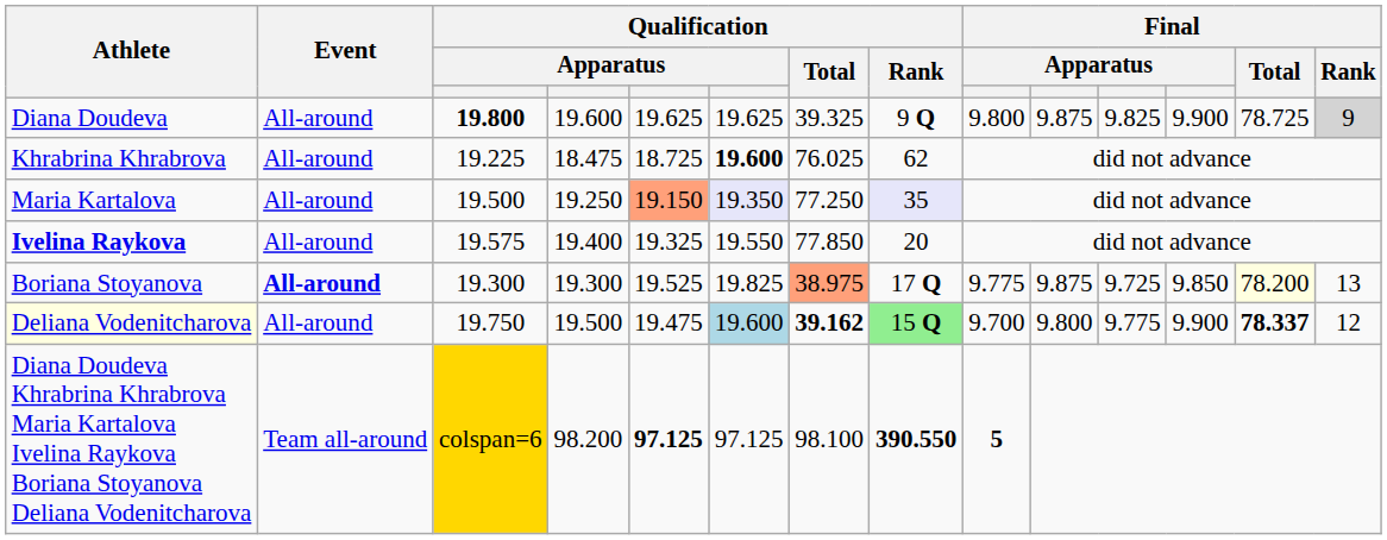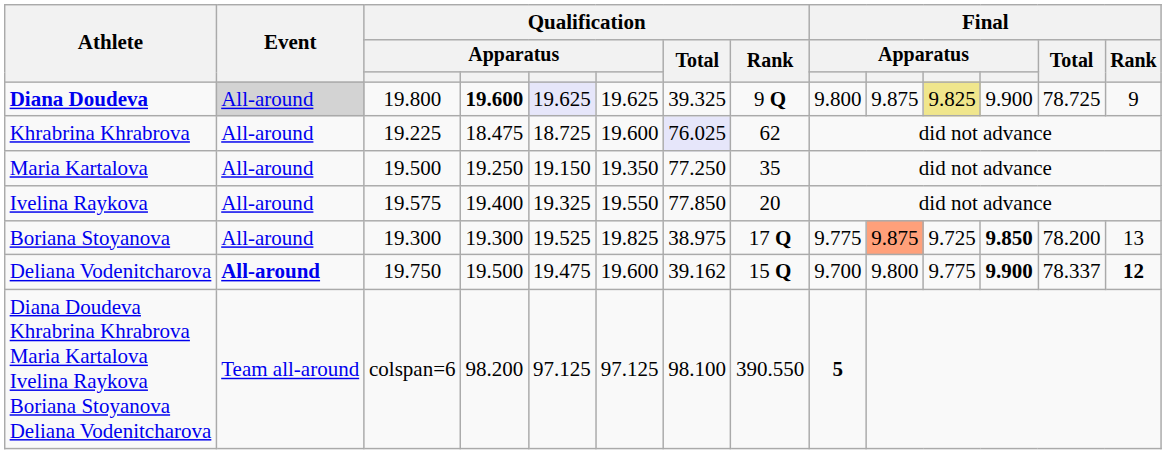row 4 | Athlete: normal -> bold
row 4 | Event: no background -> lightgrey background
row 4 | column 3: bold -> normal
row 4 | column 4: normal -> bold
row 4 | column 5: no background -> lavender background
row 4 | column 11: no background -> khaki background
row 4 | Final / Rank: lightgrey background -> no background
row 5 | column 6: bold -> normal
row 5 | Qualification / Total: no background -> lavender background
row 6 | column 5: lightsalmon background -> no background
row 6 | column 6: lavender background -> no background
row 6 | Qualification / Rank: lavender background -> no background
row 7 | Athlete: bold -> normal
row 8 | Event: bold -> normal
row 8 | Qualification / Total: lightsalmon background -> no background
row 8 | column 10: no background -> lightsalmon background
row 8 | column 12: normal -> bold
row 8 | Final / Total: lightyellow background -> no background
row 9 | Athlete: lightyellow background -> no background
row 9 | Event: normal -> bold
row 9 | column 6: lightblue background -> no background
row 9 | Qualification / Total: bold -> normal
row 9 | Qualification / Rank: lightgreen background -> no background
row 9 | column 12: normal -> bold
row 9 | Final / Total: bold -> normal
row 9 | Final / Rank: normal -> bold
row 10 | column 3: gold background -> no background
row 10 | column 5: bold -> normal
row 10 | Qualification / Rank: bold -> normal
